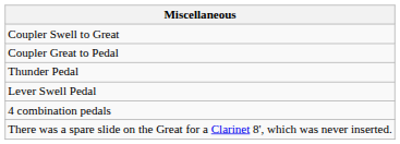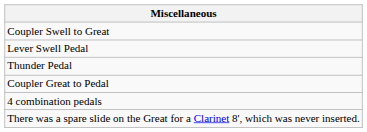row 3 | column 1: Coupler Great to Pedal -> Lever Swell Pedal
row 5 | column 1: Lever Swell Pedal -> Coupler Great to Pedal
